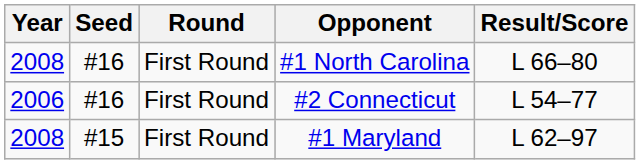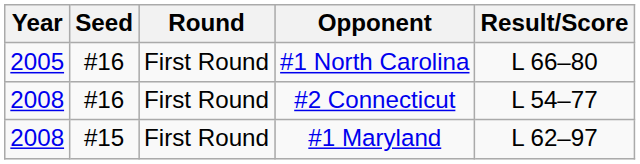#1 North Carolina | Year: 2008 -> 2005
#2 Connecticut | Year: 2006 -> 2008
